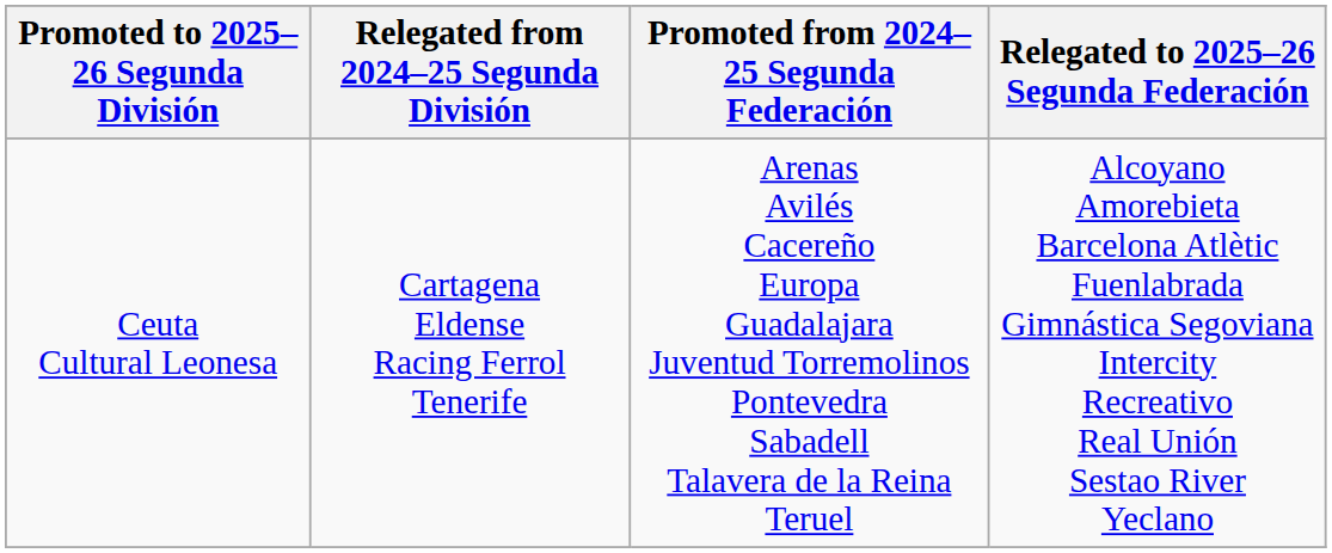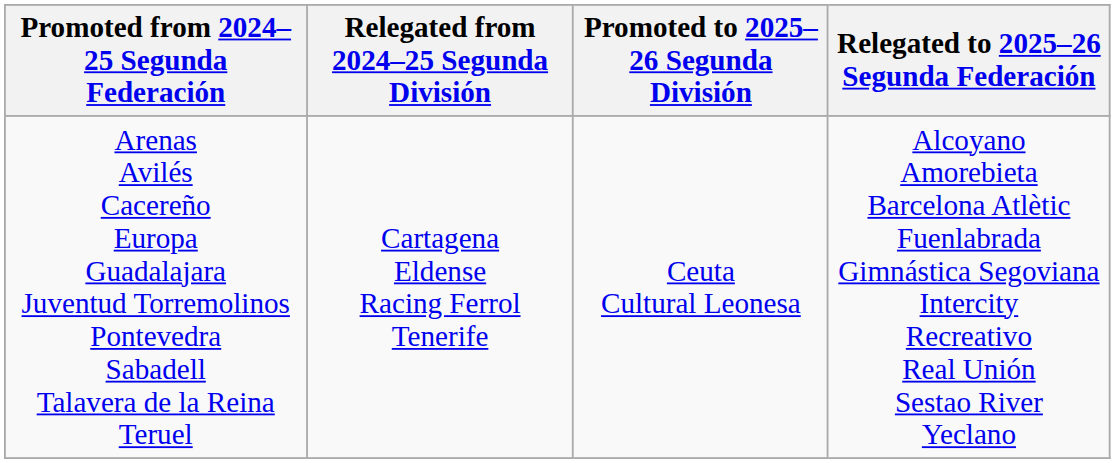columns swapped: Promoted from 2024–25 Segunda Federación <-> Promoted to 2025–26 Segunda División
